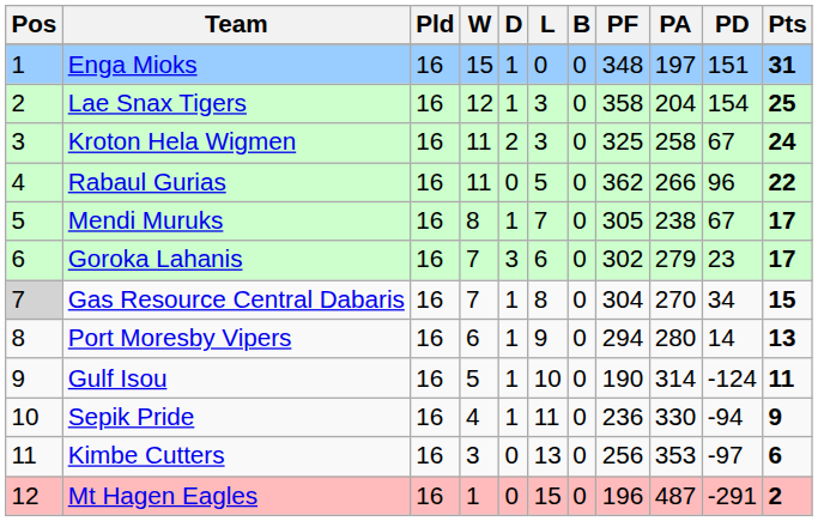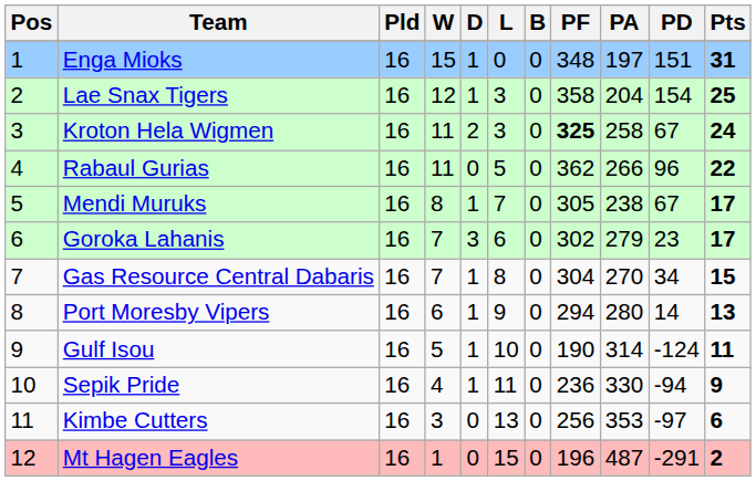Kroton Hela Wigmen | PF: normal -> bold
Gas Resource Central Dabaris | Pos: lightgrey background -> no background
